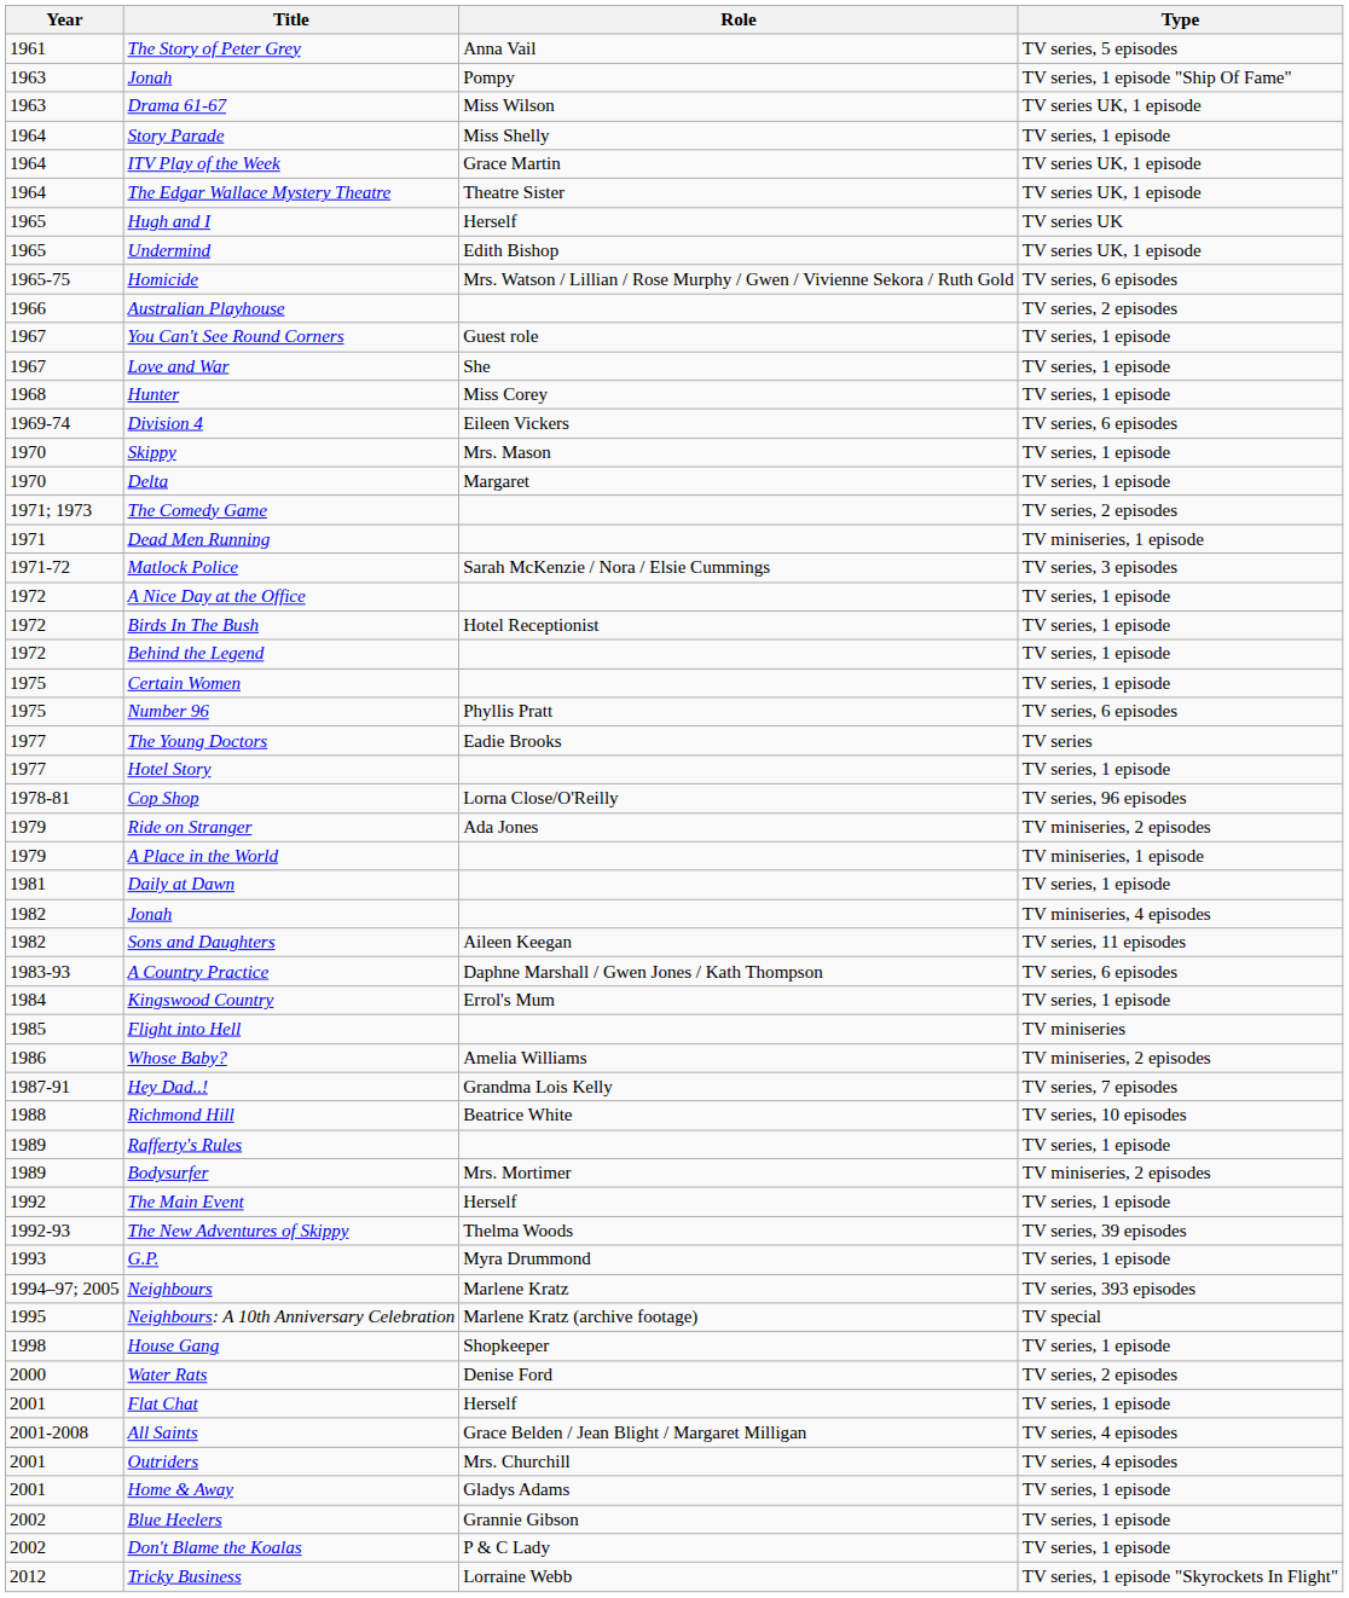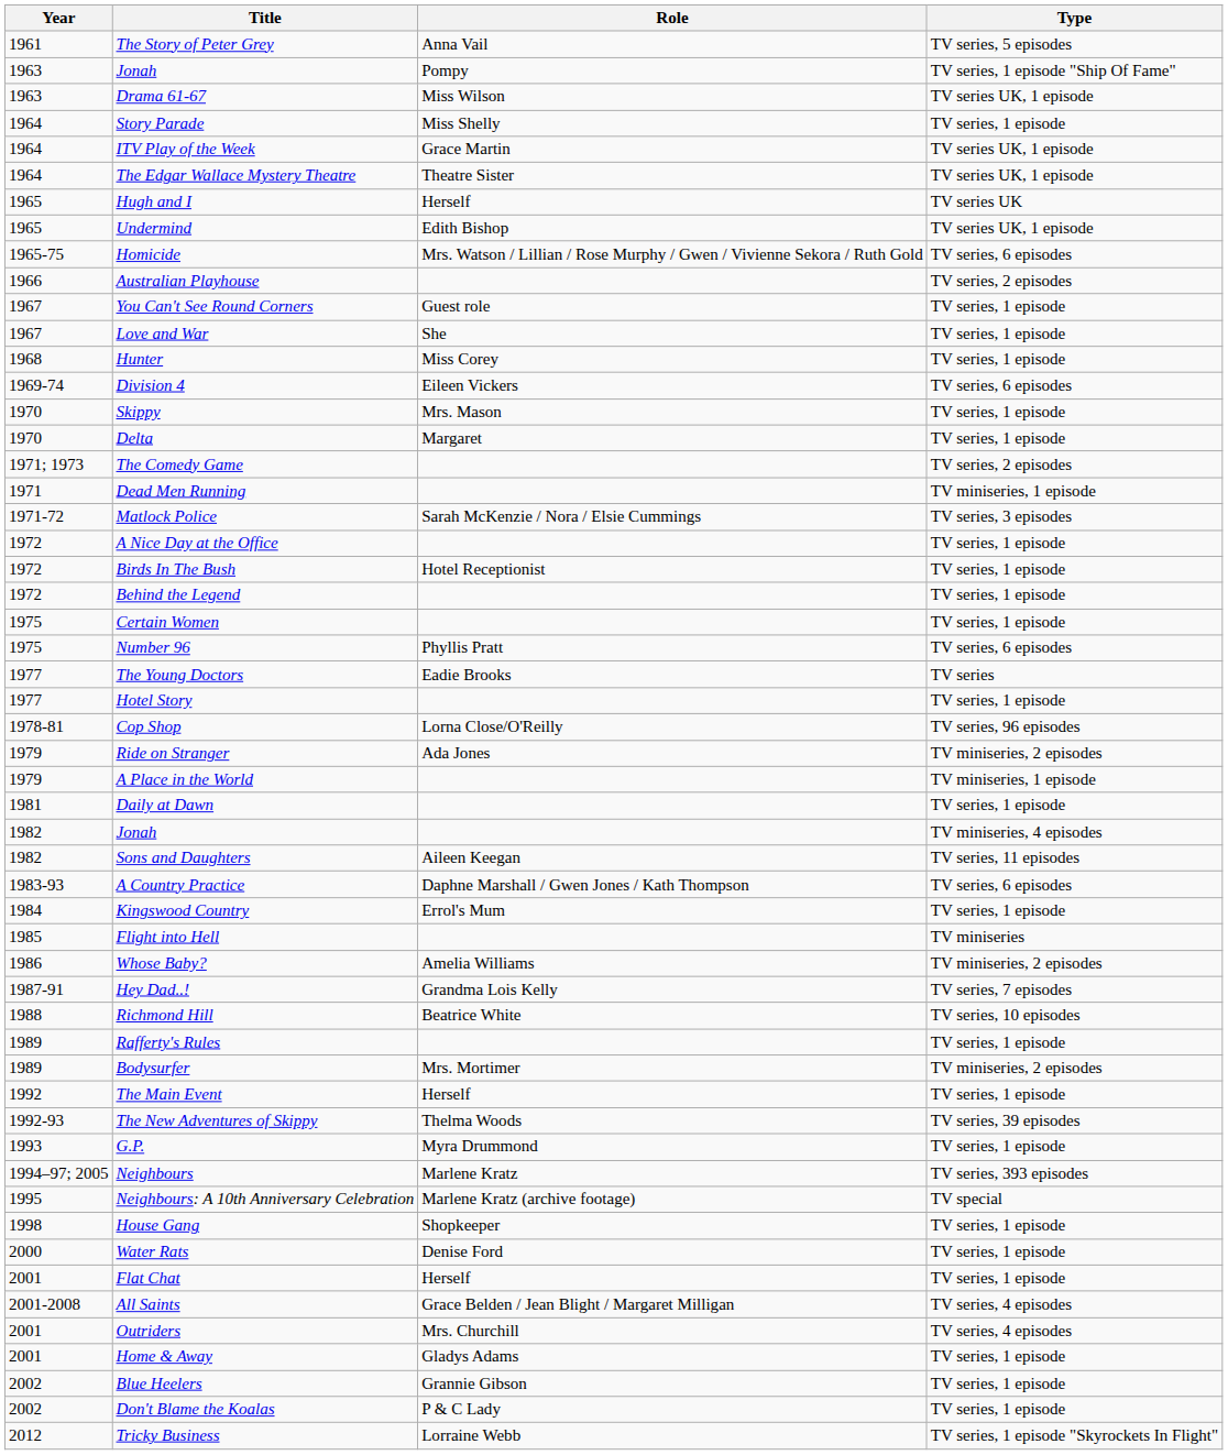Water Rats | Type: TV series, 2 episodes -> TV series, 1 episode
